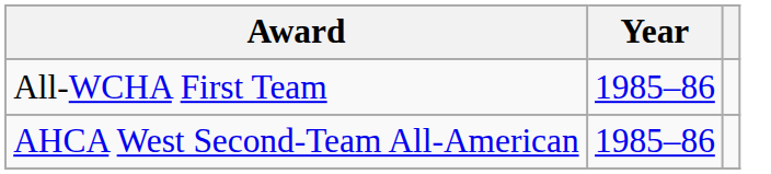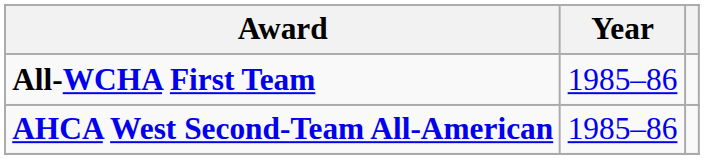row 2 | Award: normal -> bold
row 3 | Award: normal -> bold
